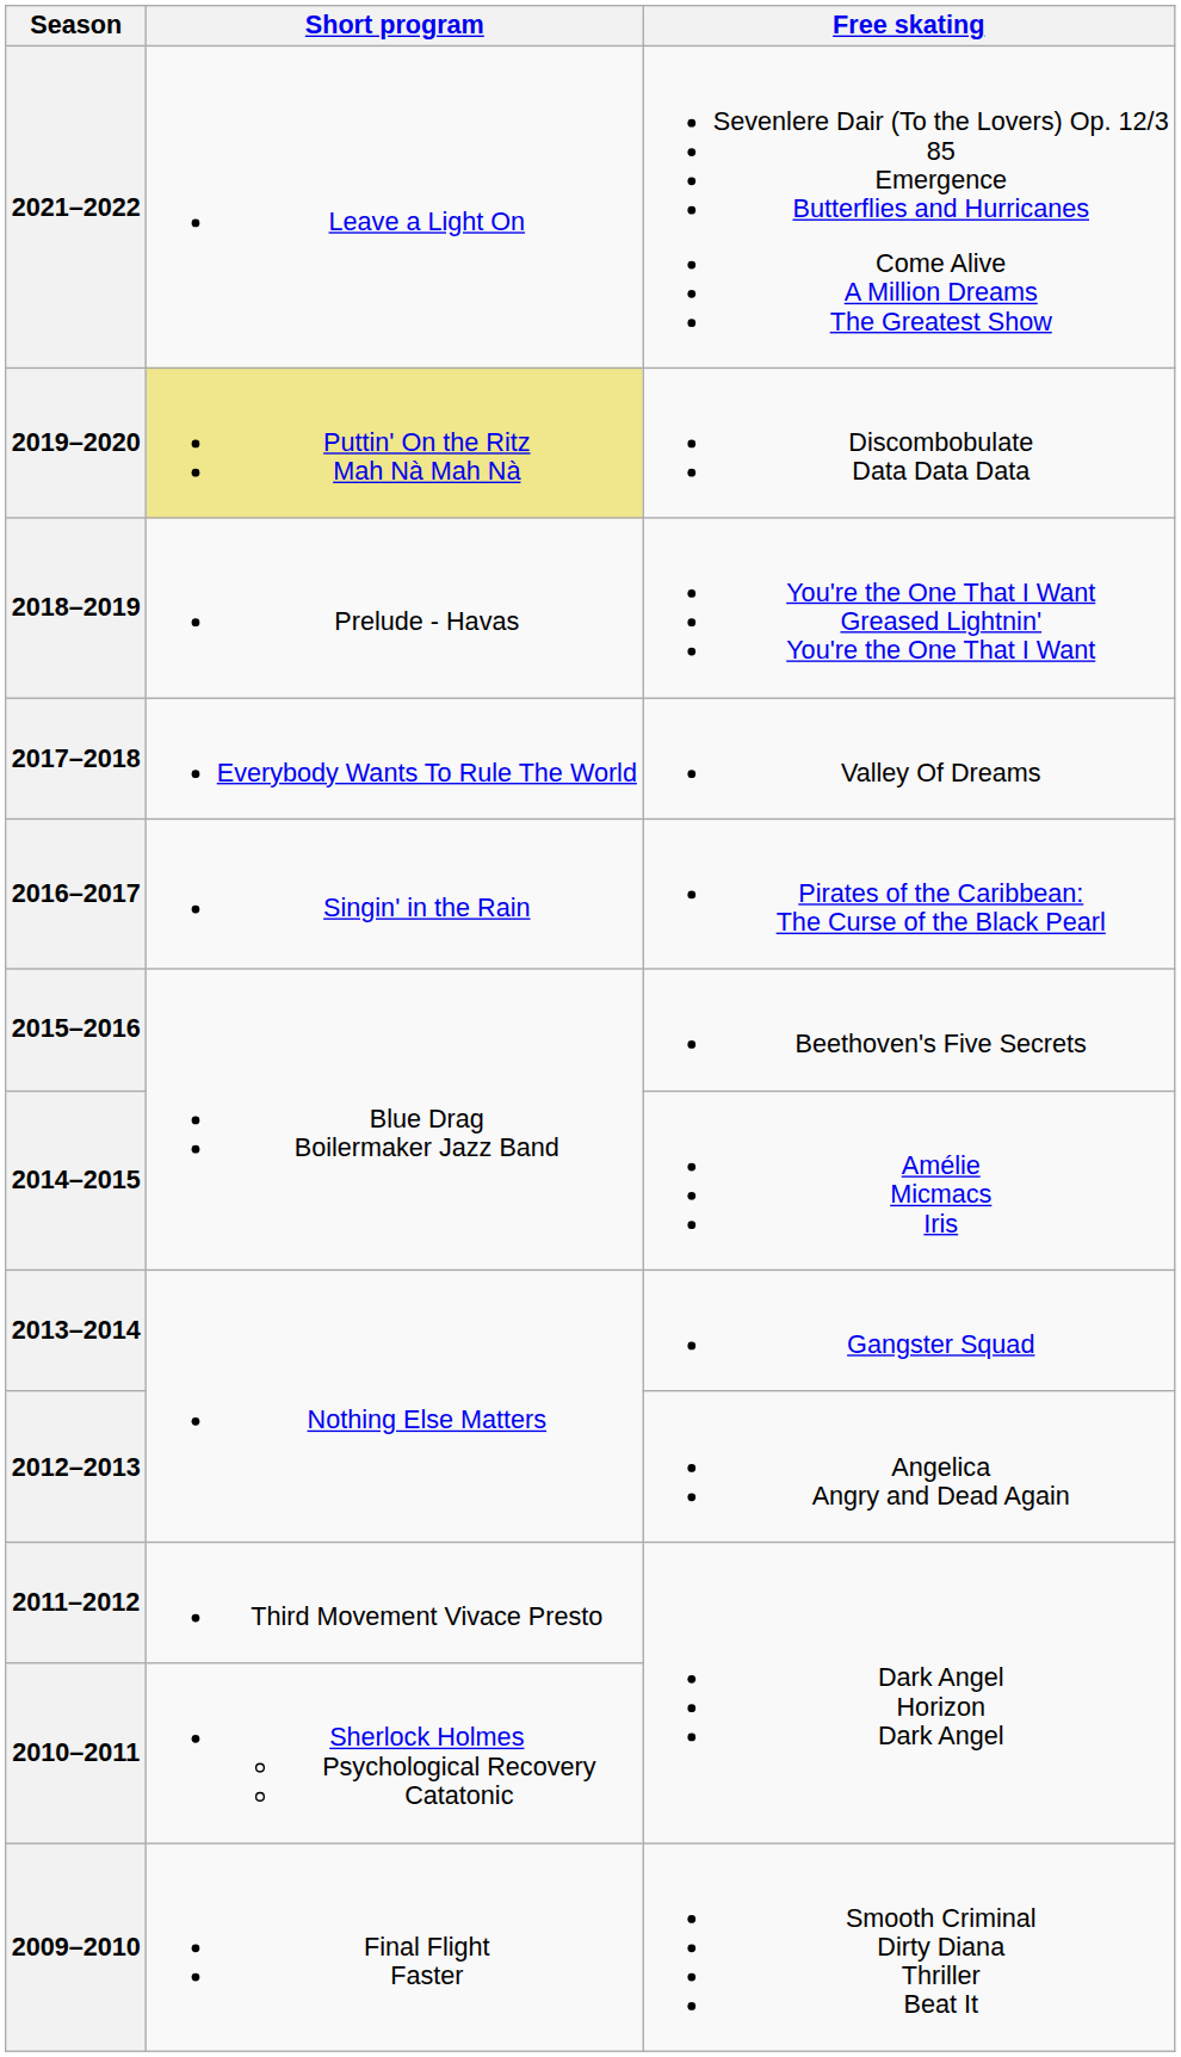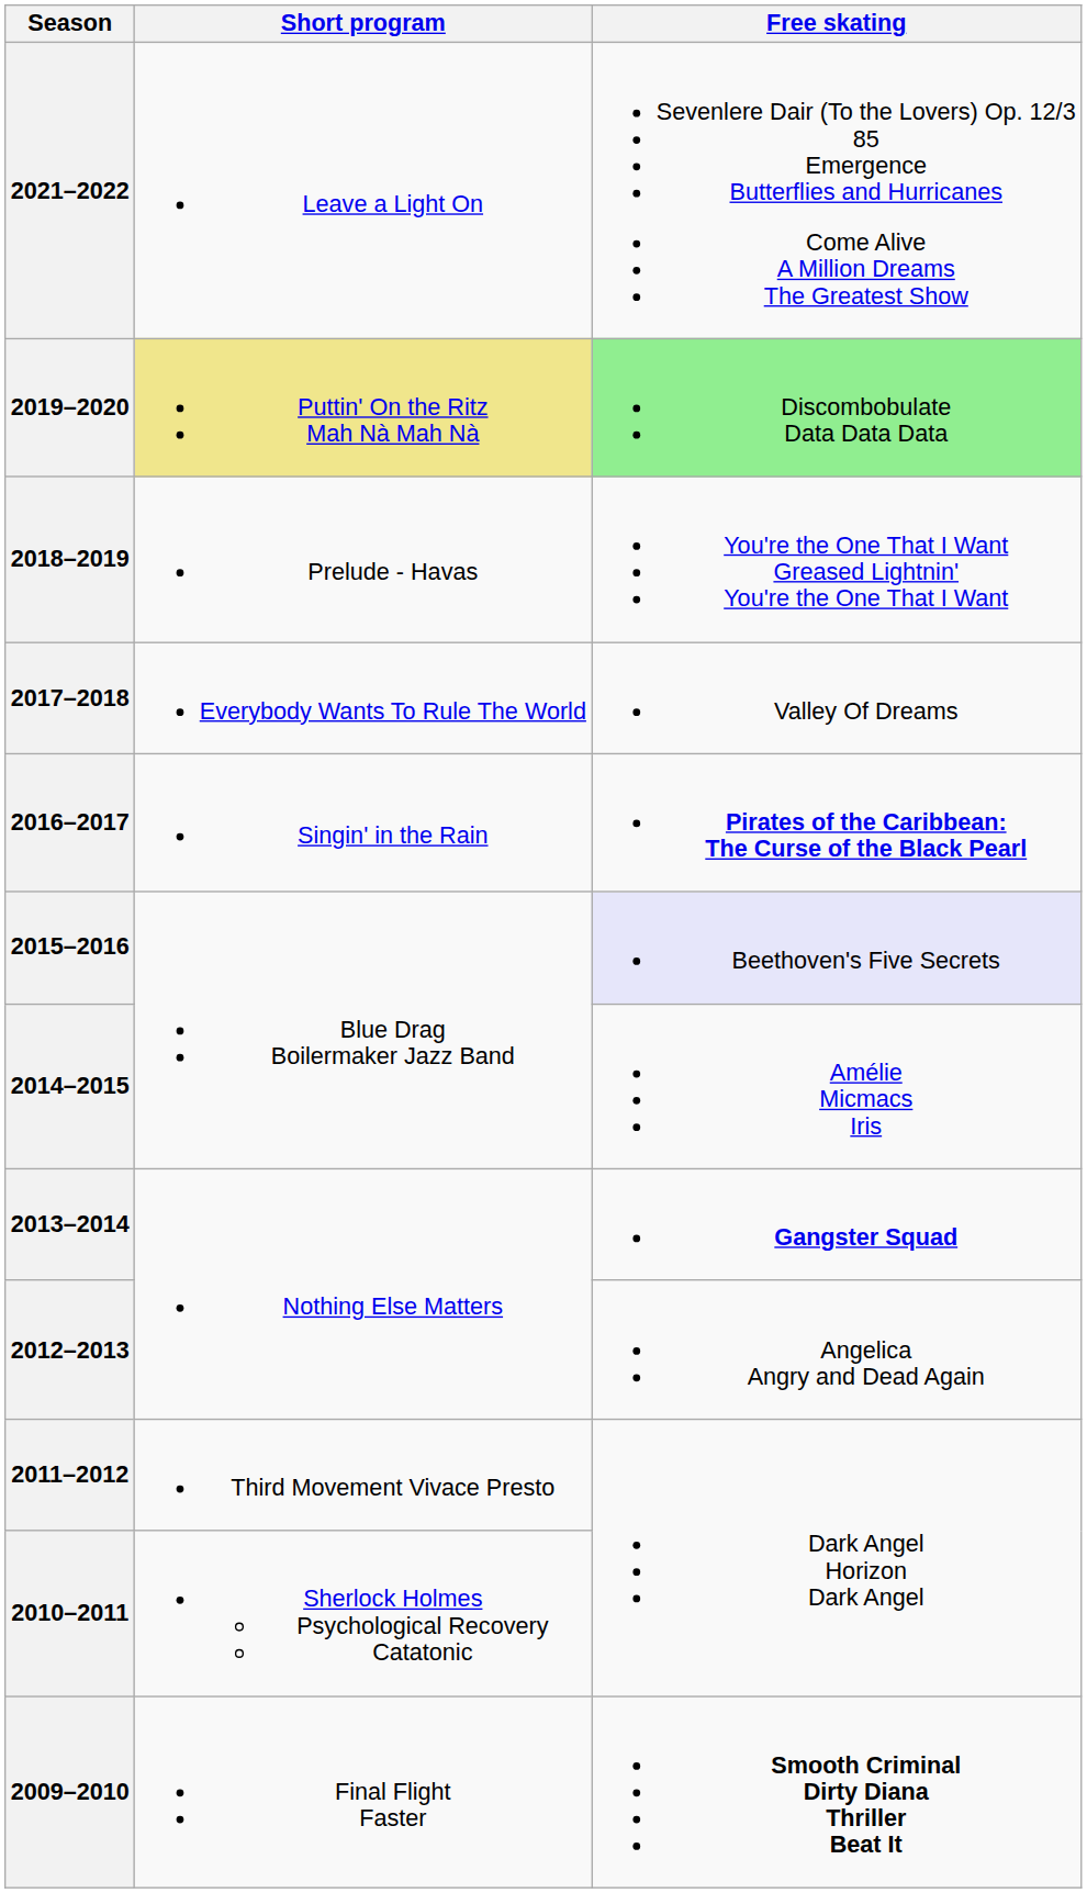2019–2020 | Free skating: no background -> lightgreen background
2016–2017 | Free skating: normal -> bold
2015–2016 | Free skating: no background -> lavender background
2013–2014 | Free skating: normal -> bold
2009–2010 | Free skating: normal -> bold
